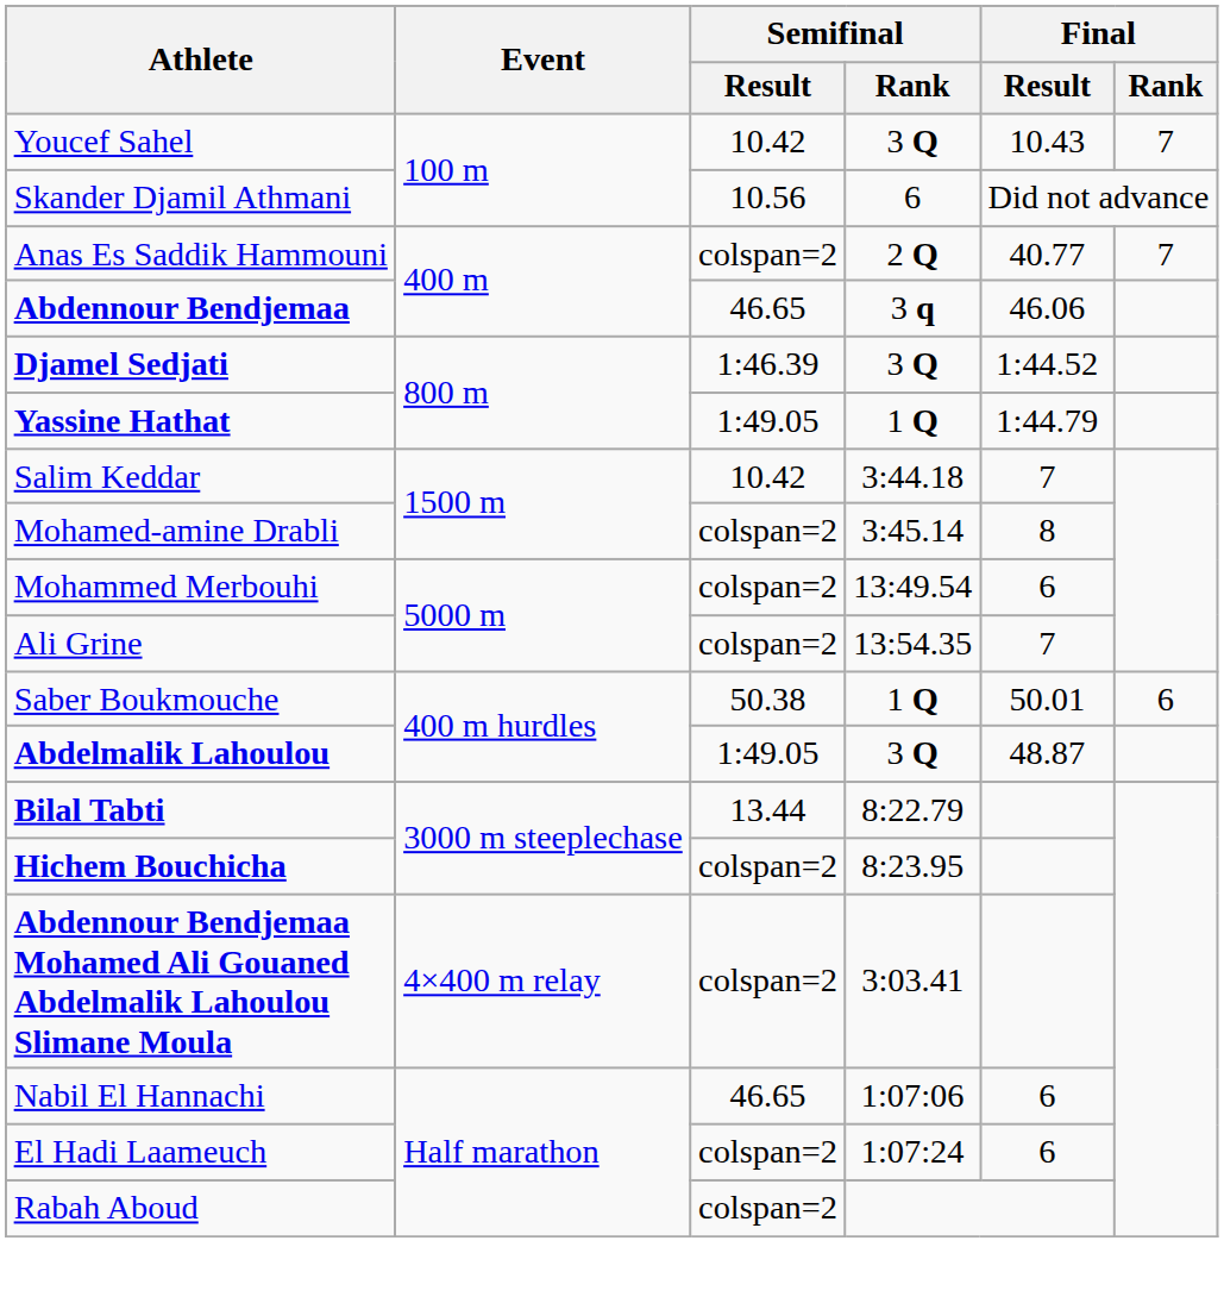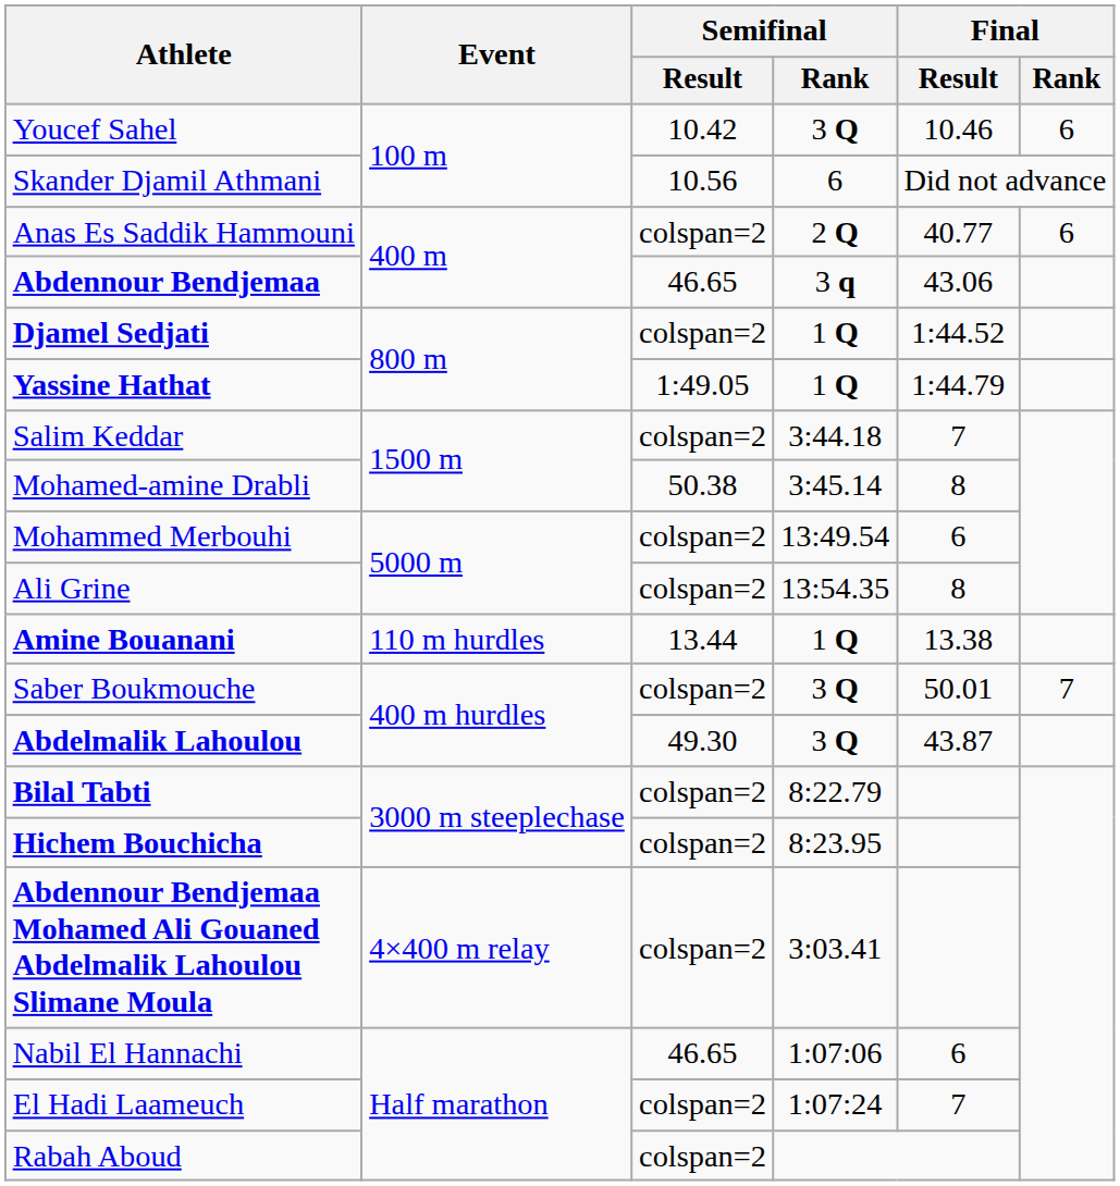Youcef Sahel | Final / Result: 10.43 -> 10.46
Youcef Sahel | Final / Rank: 7 -> 6
Anas Es Saddik Hammouni | Final / Rank: 7 -> 6
Abdennour Bendjemaa | Final / Result: 46.06 -> 43.06
Djamel Sedjati | Semifinal / Result: 1:46.39 -> colspan=2
Djamel Sedjati | Semifinal / Rank: 3 Q -> 1 Q
Salim Keddar | Semifinal / Result: 10.42 -> colspan=2
Mohamed-amine Drabli | Semifinal / Result: colspan=2 -> 50.38
Ali Grine | Final / Result: 7 -> 8
+ row: Amine Bouanani | 110 m hurdles | 13.44 | 1 Q | 13.38
Saber Boukmouche | Semifinal / Result: 50.38 -> colspan=2
Saber Boukmouche | Semifinal / Rank: 1 Q -> 3 Q
Saber Boukmouche | Final / Rank: 6 -> 7
Abdelmalik Lahoulou | Semifinal / Result: 1:49.05 -> 49.30
Abdelmalik Lahoulou | Final / Result: 48.87 -> 43.87
Bilal Tabti | Semifinal / Result: 13.44 -> colspan=2
El Hadi Laameuch | Final / Result: 6 -> 7
